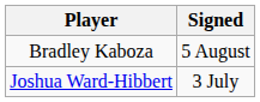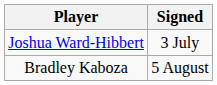rows swapped: Joshua Ward-Hibbert <-> Bradley Kaboza
